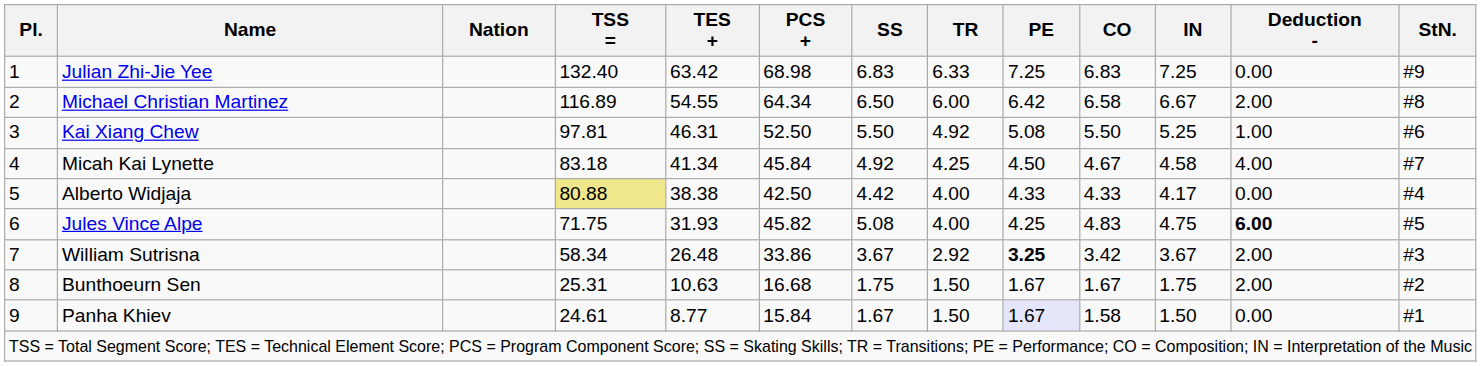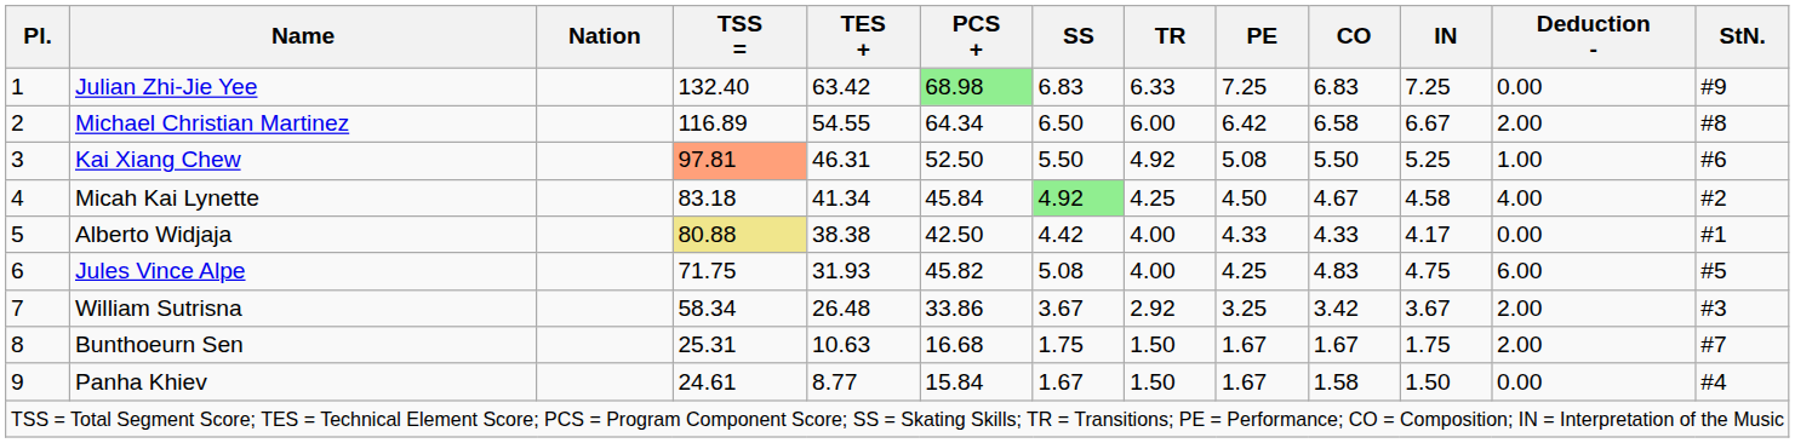Julian Zhi-Jie Yee | PCS +: no background -> lightgreen background
Kai Xiang Chew | TSS =: no background -> lightsalmon background
Micah Kai Lynette | SS: no background -> lightgreen background
Micah Kai Lynette | StN.: #7 -> #2
Alberto Widjaja | StN.: #4 -> #1
Jules Vince Alpe | Deduction -: bold -> normal
William Sutrisna | PE: bold -> normal
Bunthoeurn Sen | StN.: #2 -> #7
Panha Khiev | PE: lavender background -> no background
Panha Khiev | StN.: #1 -> #4
